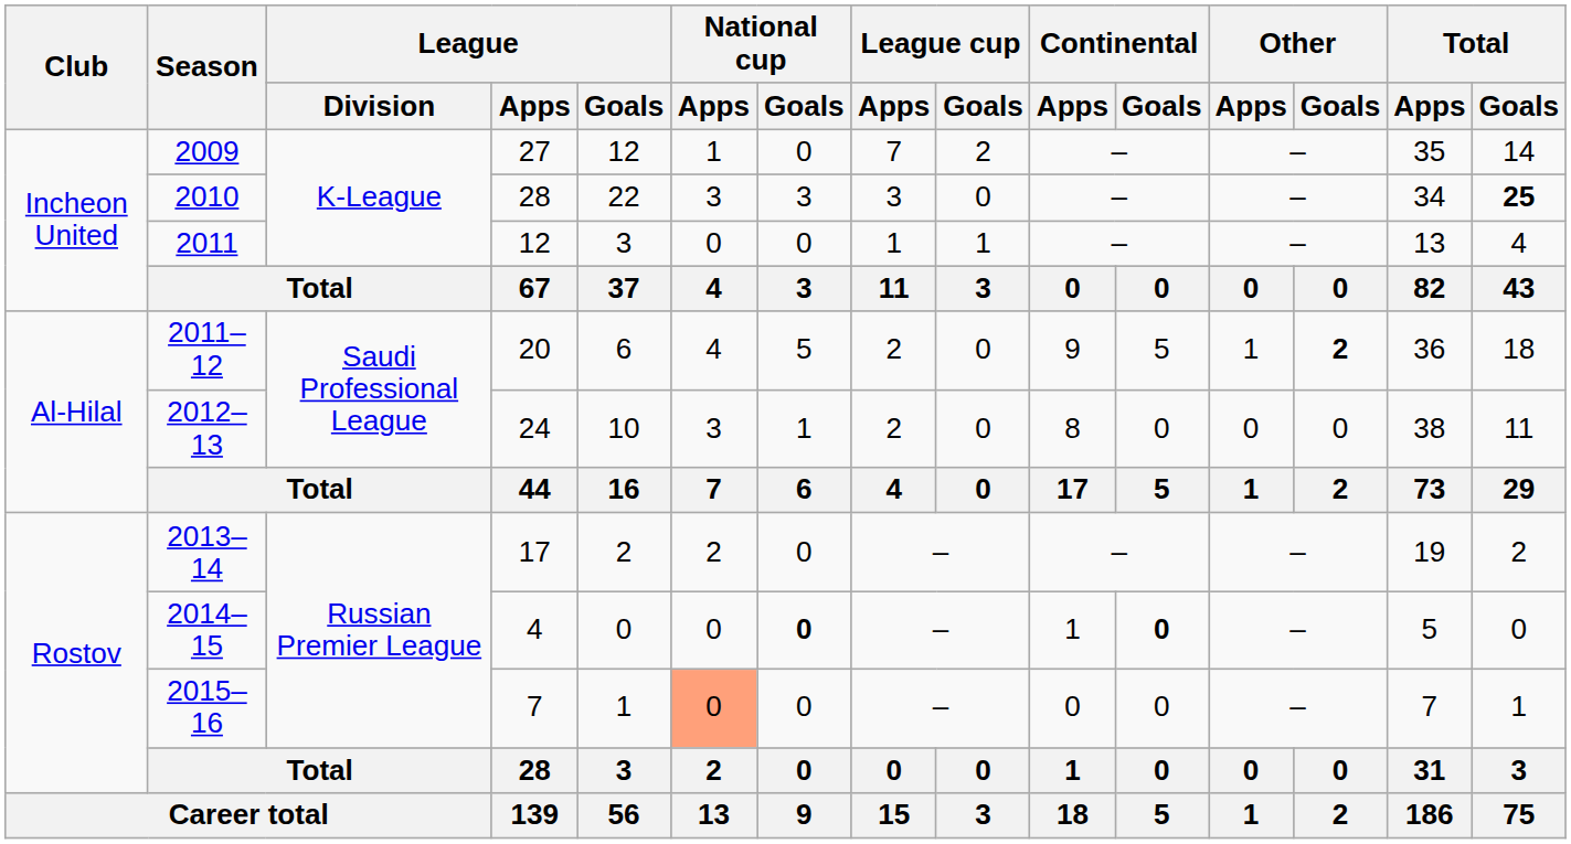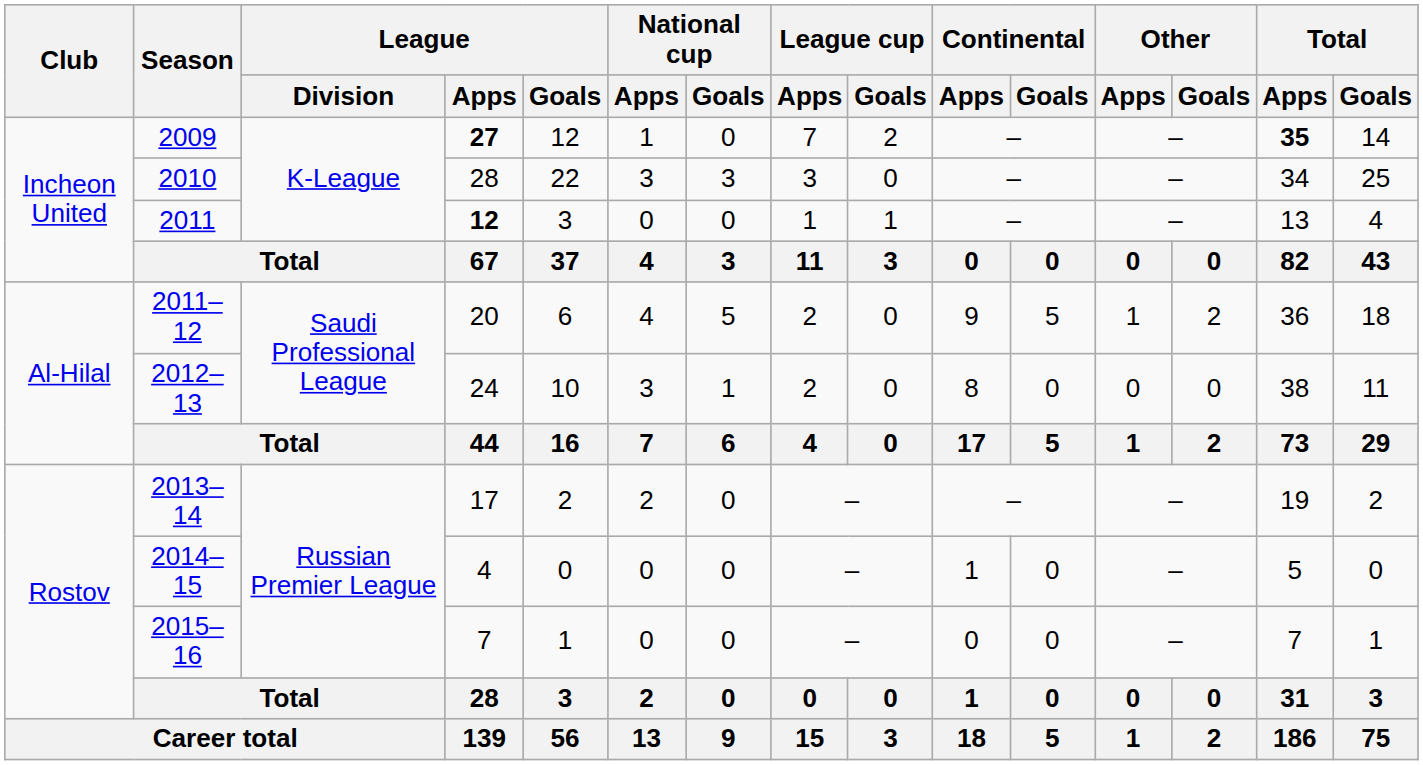2009 | League / Apps: normal -> bold
2009 | Total / Apps: normal -> bold
2010 | Total / Goals: bold -> normal
2011 | League / Apps: normal -> bold
2011–12 | Other / Goals: bold -> normal
2014–15 | National cup / Goals: bold -> normal
2014–15 | Continental / Goals: bold -> normal
2015–16 | National cup / Apps: lightsalmon background -> no background
